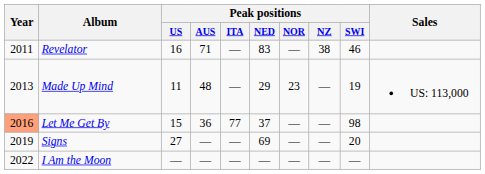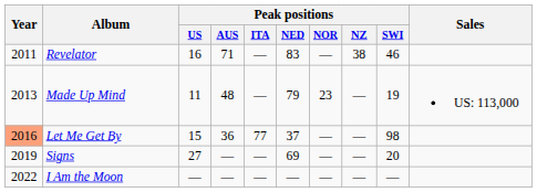Made Up Mind | Peak positions / NED: 29 -> 79
